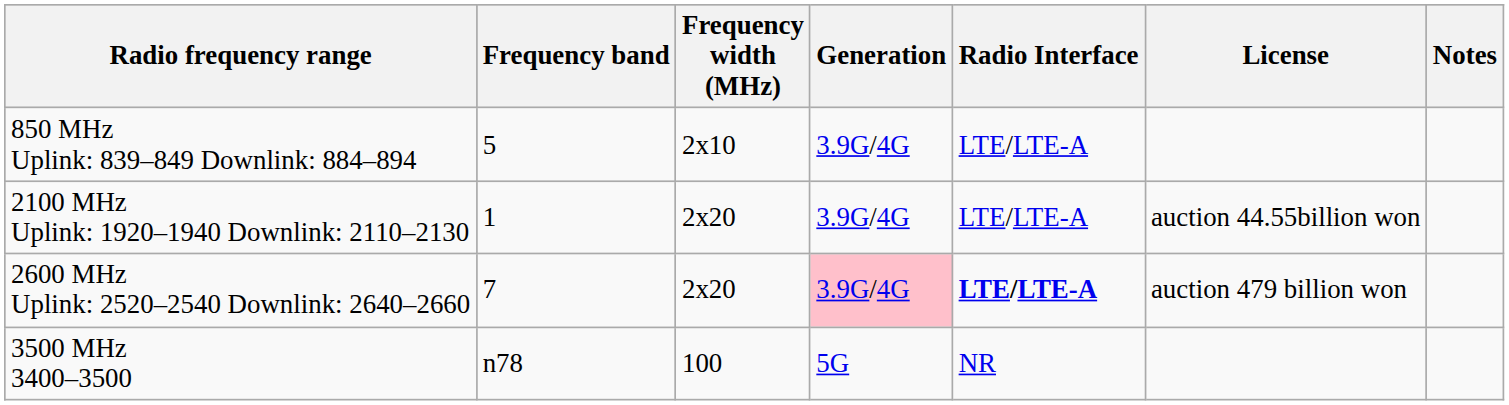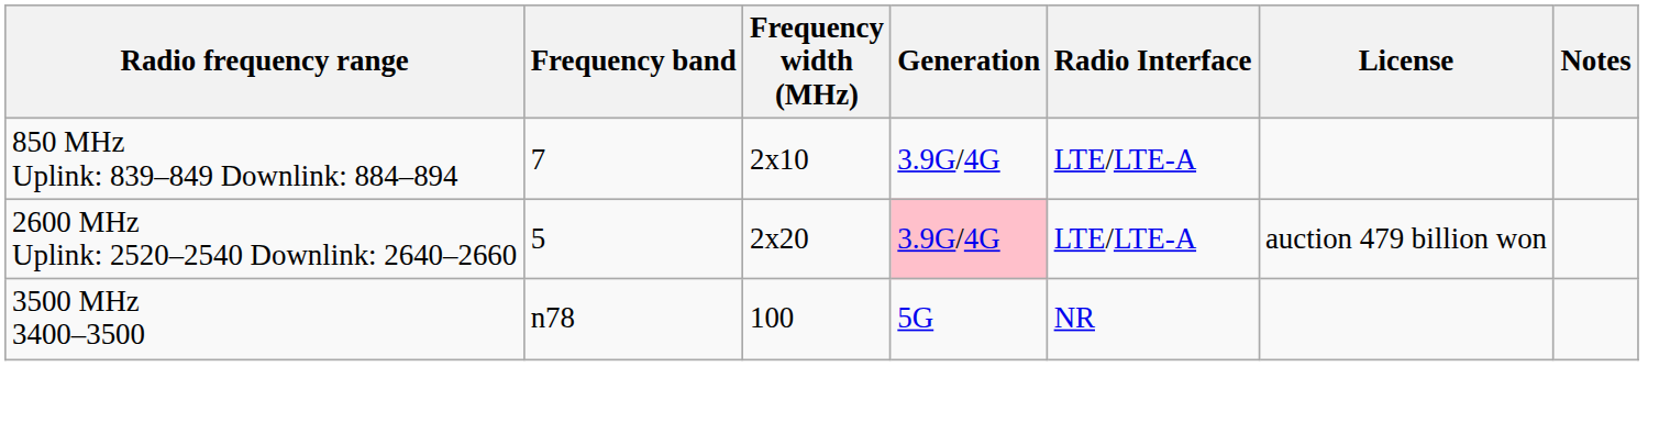850 MHz Uplink: 839–849 Downlink: 884–894 | Frequency band: 5 -> 7
- row: 2100 MHz Uplink: 1920–1940 Downlink: 2110–2130 | 1 | 2x20 | 3.9G/4G | LTE/LTE-A | auction 44.55billion won
2600 MHz Uplink: 2520–2540 Downlink: 2640–2660 | Frequency band: 7 -> 5
2600 MHz Uplink: 2520–2540 Downlink: 2640–2660 | Radio Interface: bold -> normal
